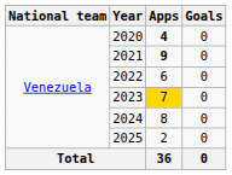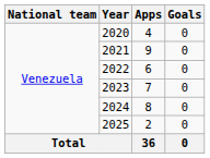2020 | Apps: bold -> normal
2021 | Apps: bold -> normal
2023 | Apps: gold background -> no background
